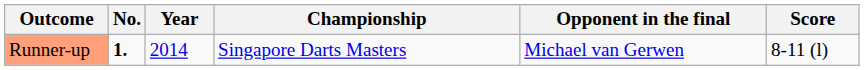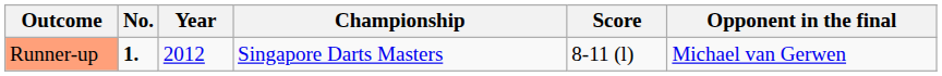columns swapped: Opponent in the final <-> Score
Runner-up | Year: 2014 -> 2012
